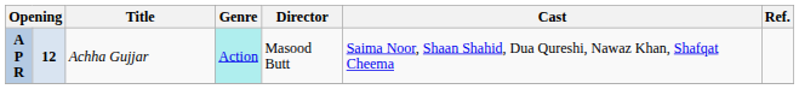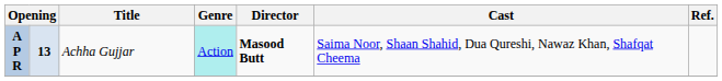A P R | column 2: 12 -> 13
A P R | Director: normal -> bold
